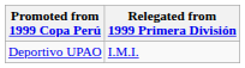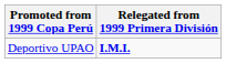Deportivo UPAO | Relegated from 1999 Primera División: normal -> bold
